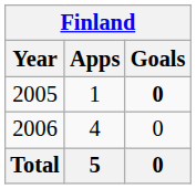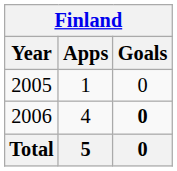2005 | Goals: bold -> normal
2006 | Goals: normal -> bold
